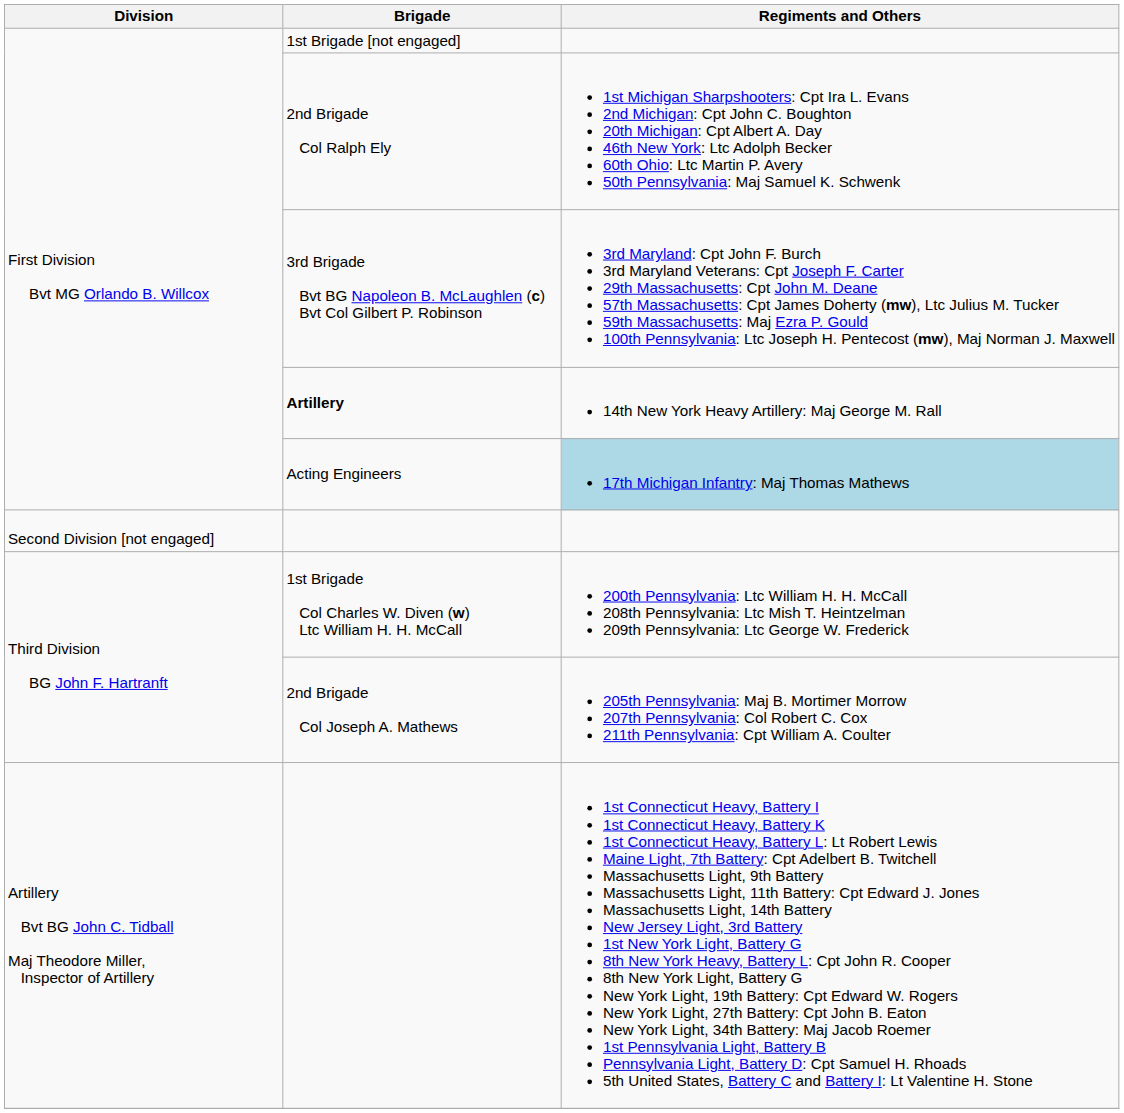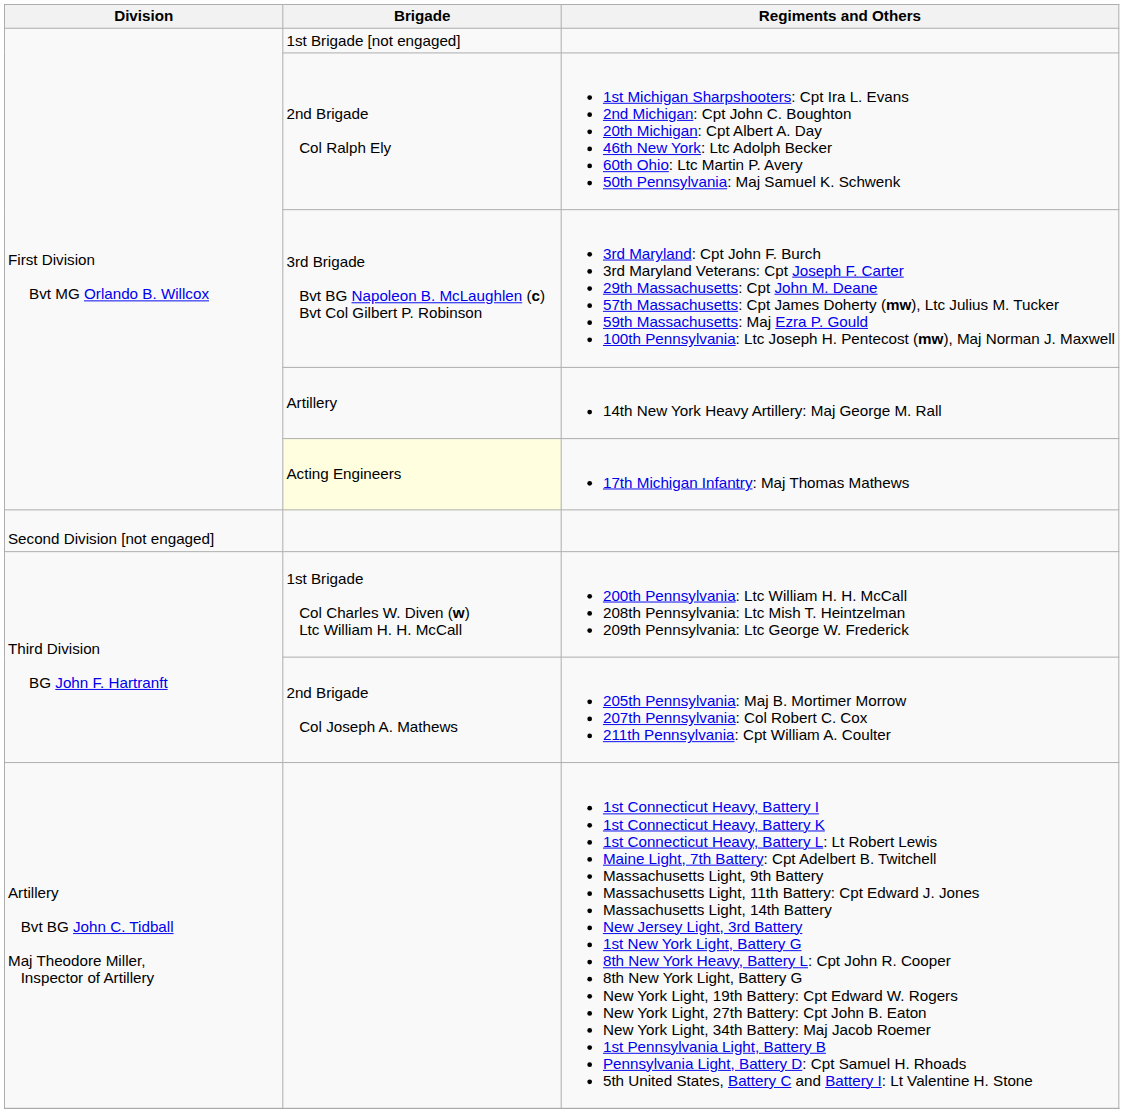Artillery | Brigade: bold -> normal
Acting Engineers | Brigade: no background -> lightyellow background
Acting Engineers | Regiments and Others: lightblue background -> no background
